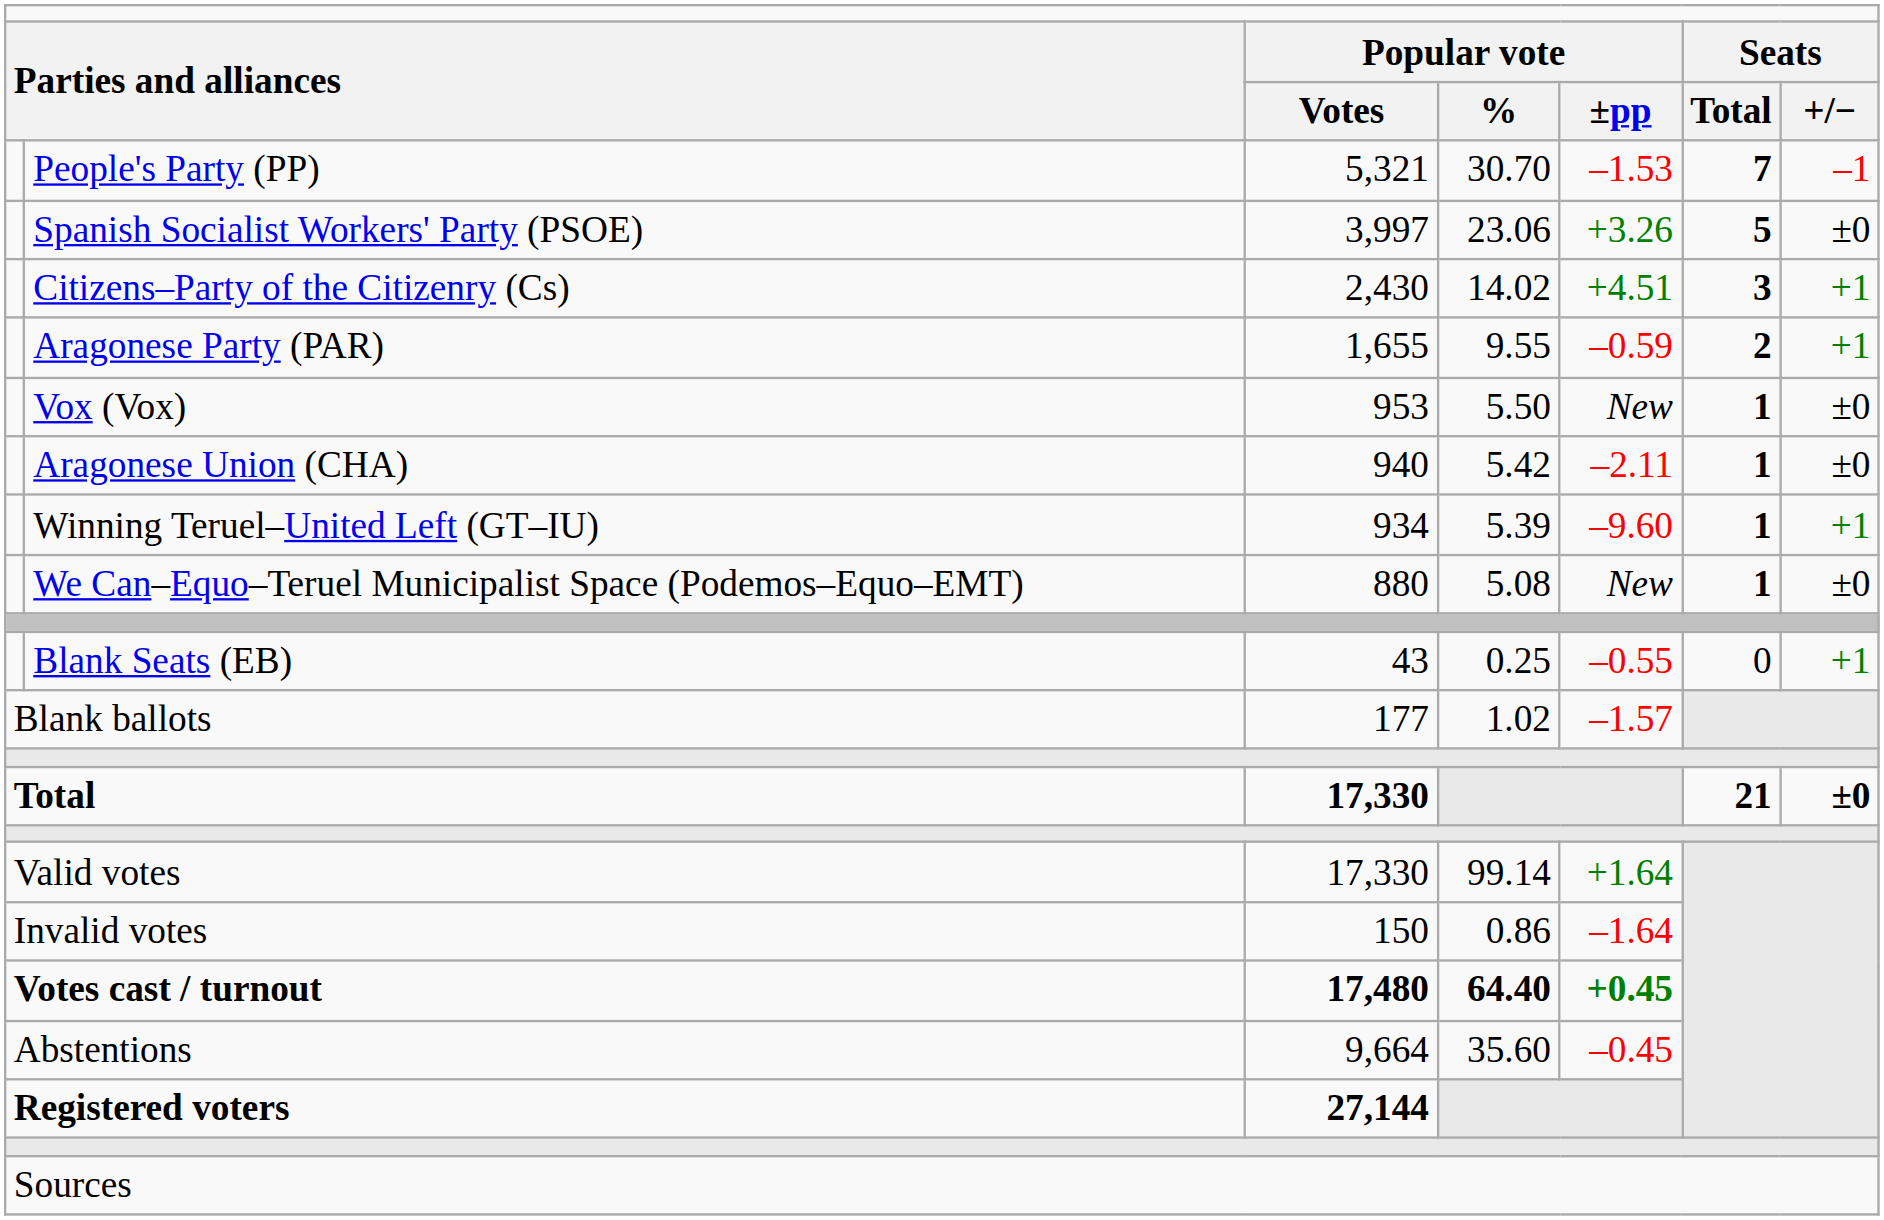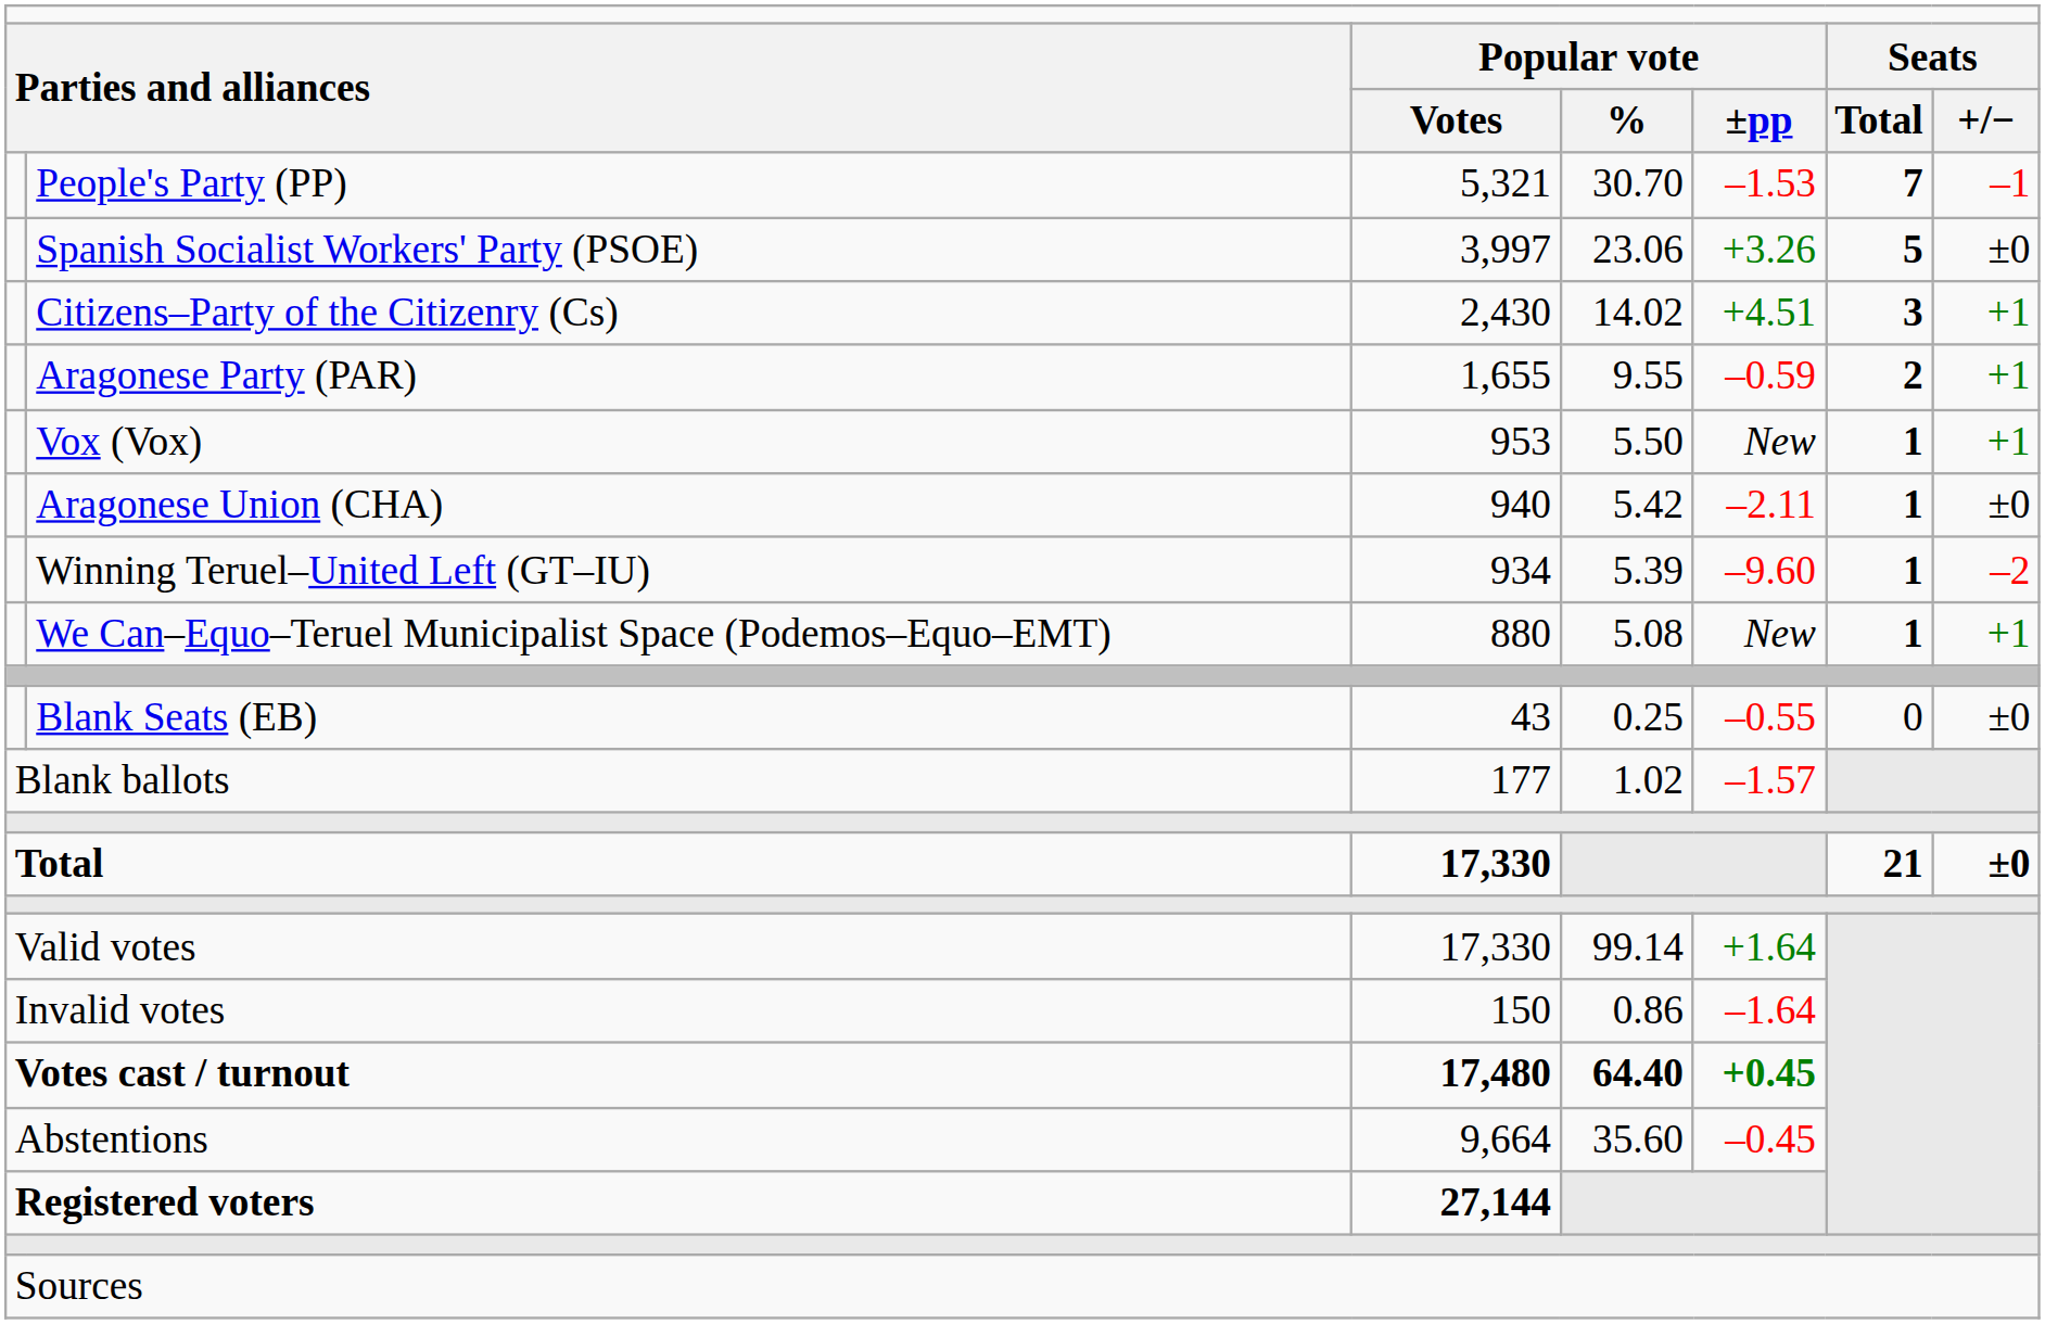Vox (Vox) | column 7: ±0 -> +1
Winning Teruel–United Left (GT–IU) | column 7: +1 -> –2
We Can–Equo–Teruel Municipalist Space (Podemos–Equo–EMT) | column 7: ±0 -> +1
Blank Seats (EB) | column 7: +1 -> ±0
